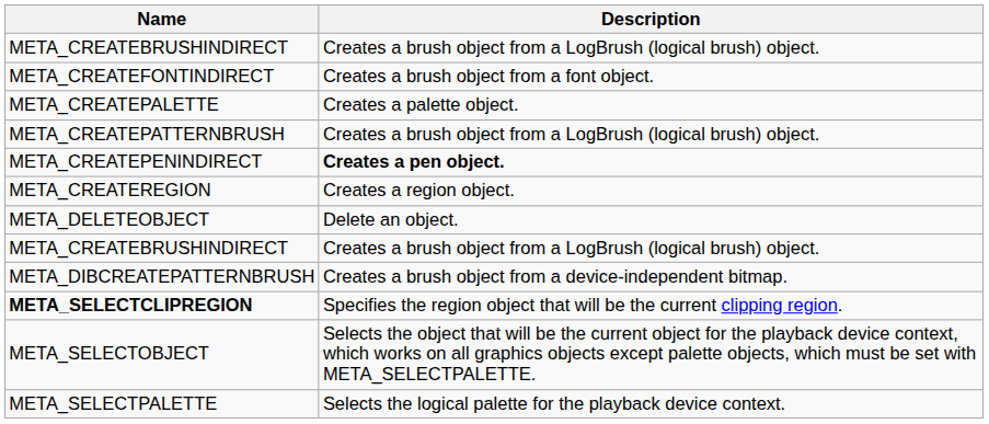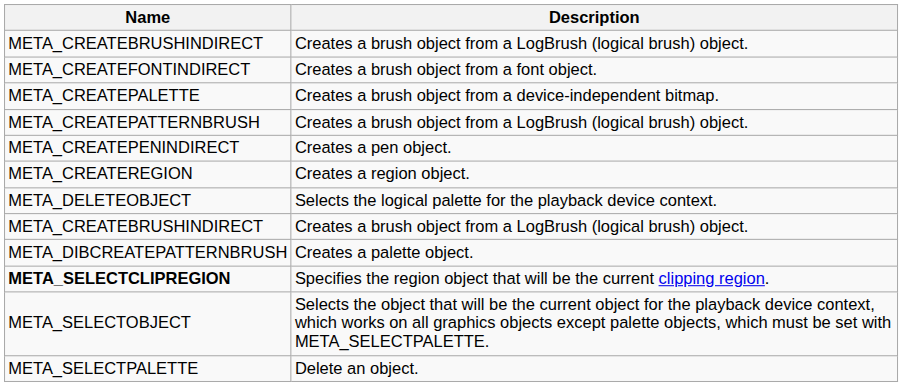row 4 | Description: Creates a palette object. -> Creates a brush object from a device-independent bitmap.
row 6 | Description: bold -> normal
row 8 | Description: Delete an object. -> Selects the logical palette for the playback device context.
row 10 | Description: Creates a brush object from a device-independent bitmap. -> Creates a palette object.
row 13 | Description: Selects the logical palette for the playback device context. -> Delete an object.
